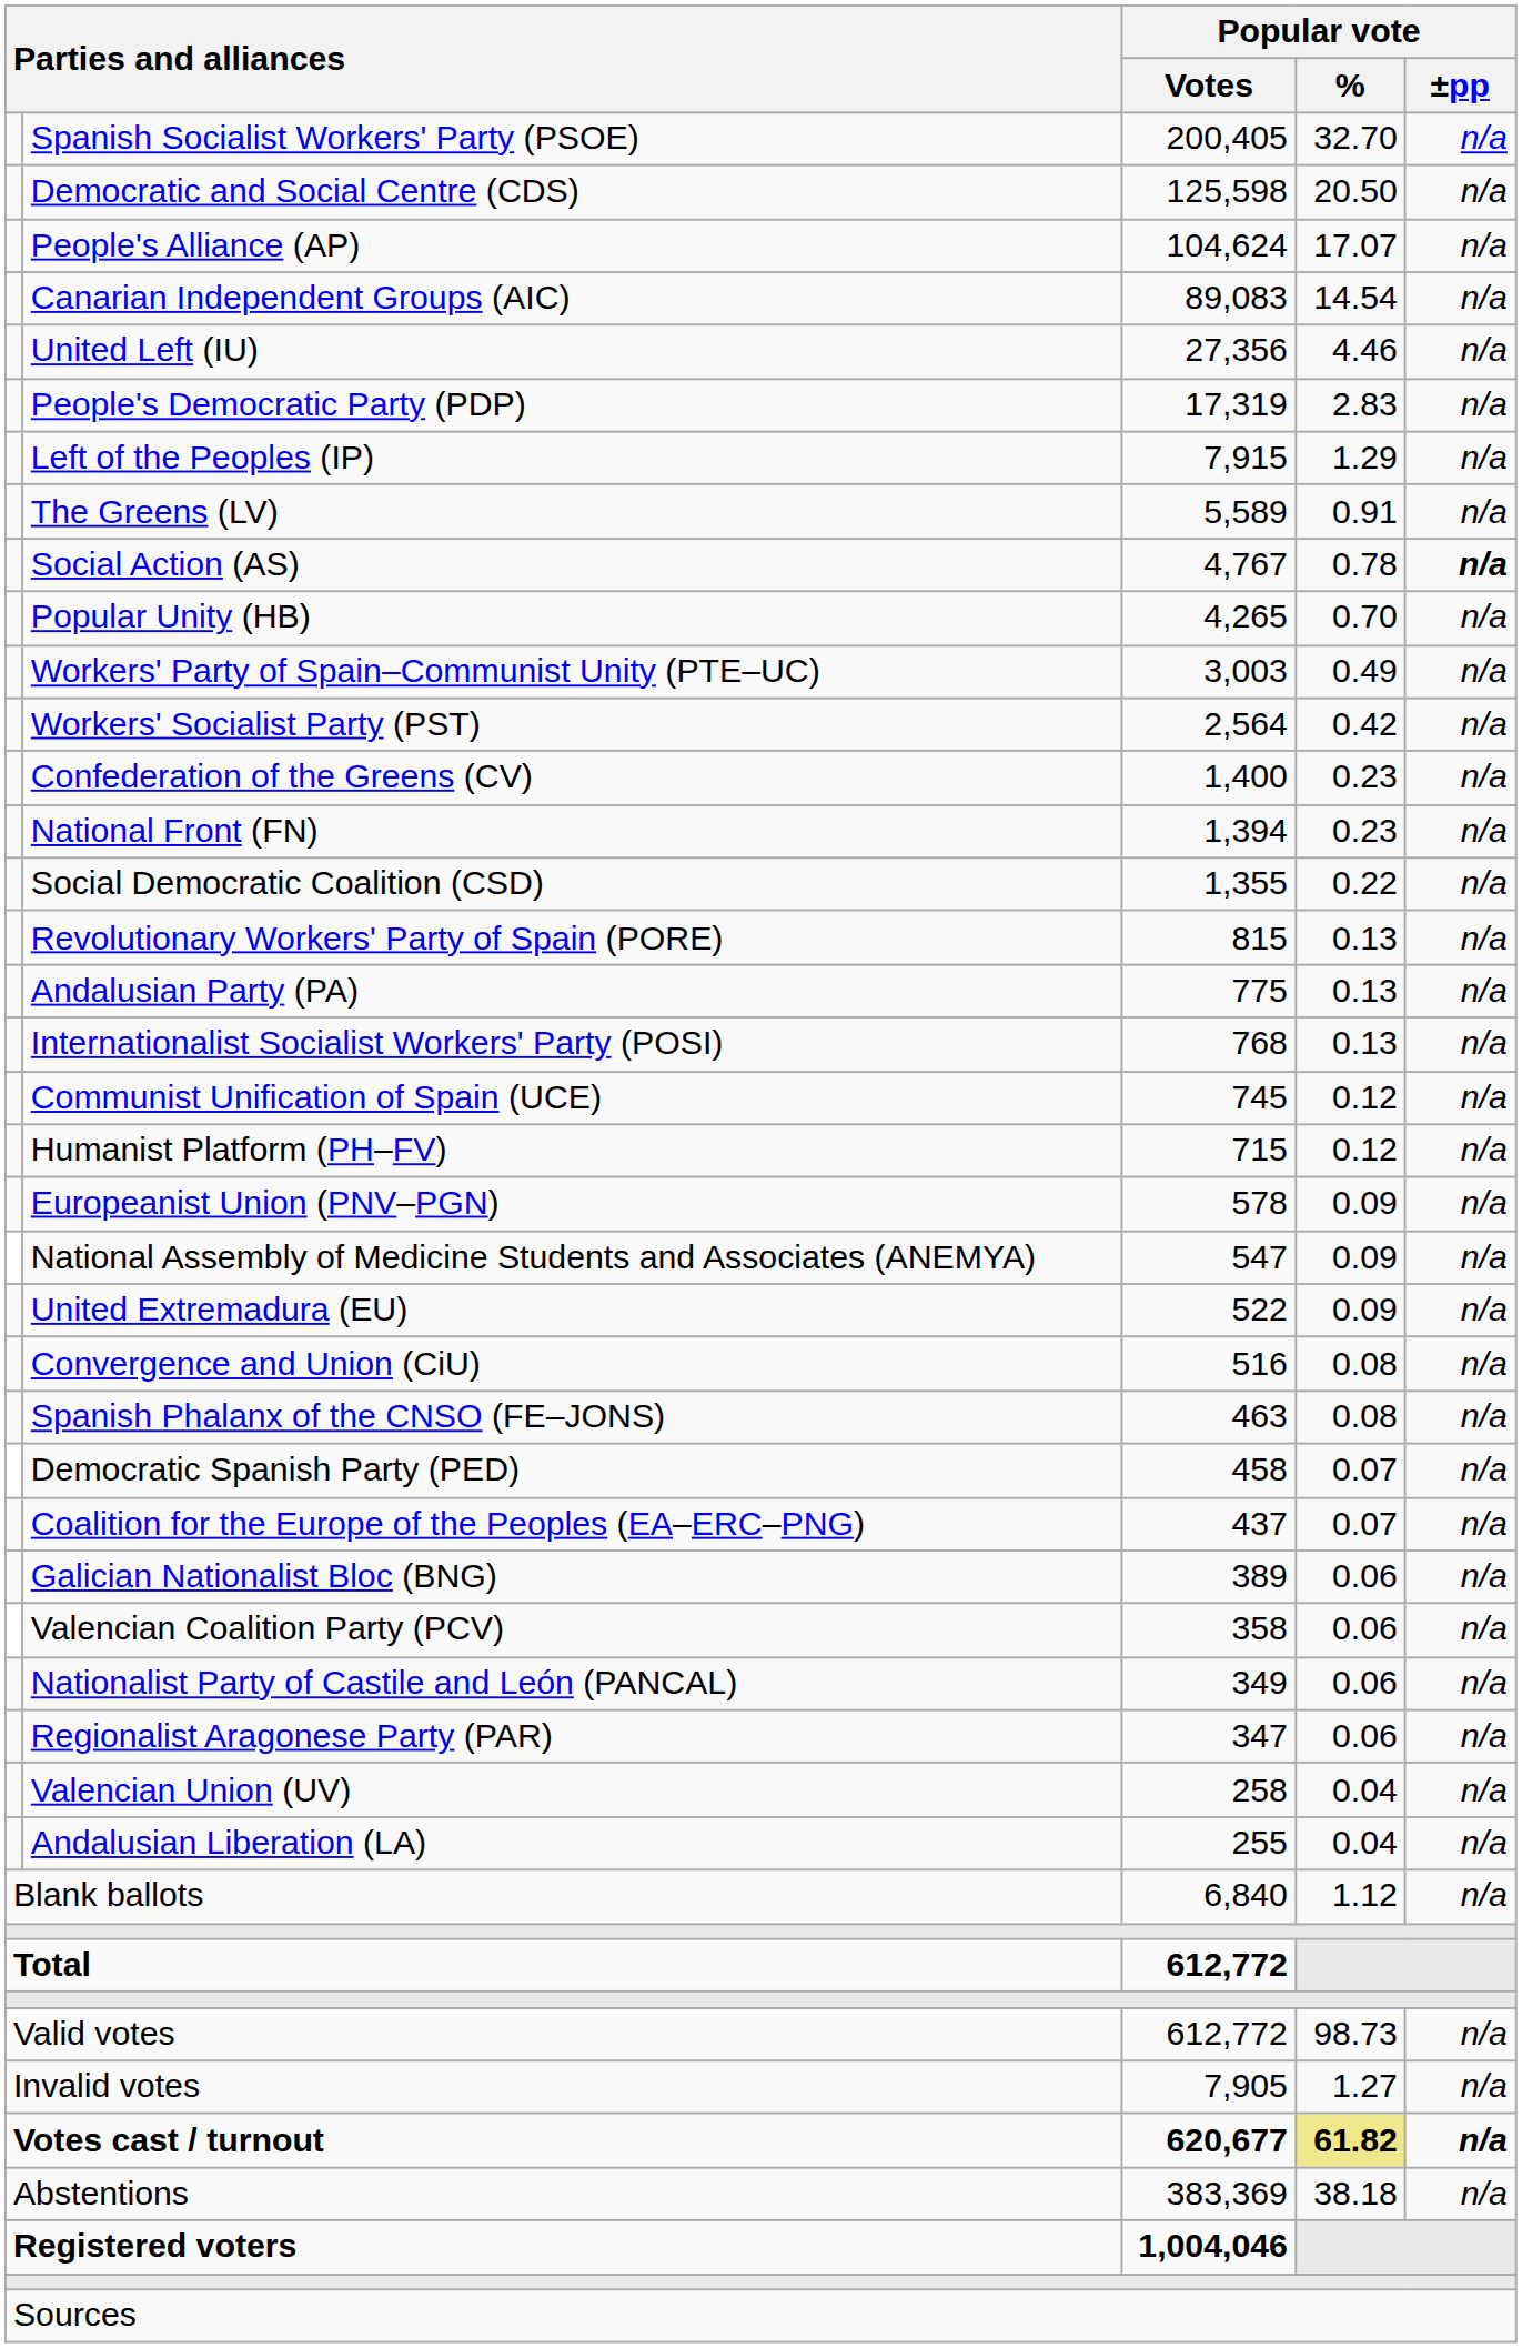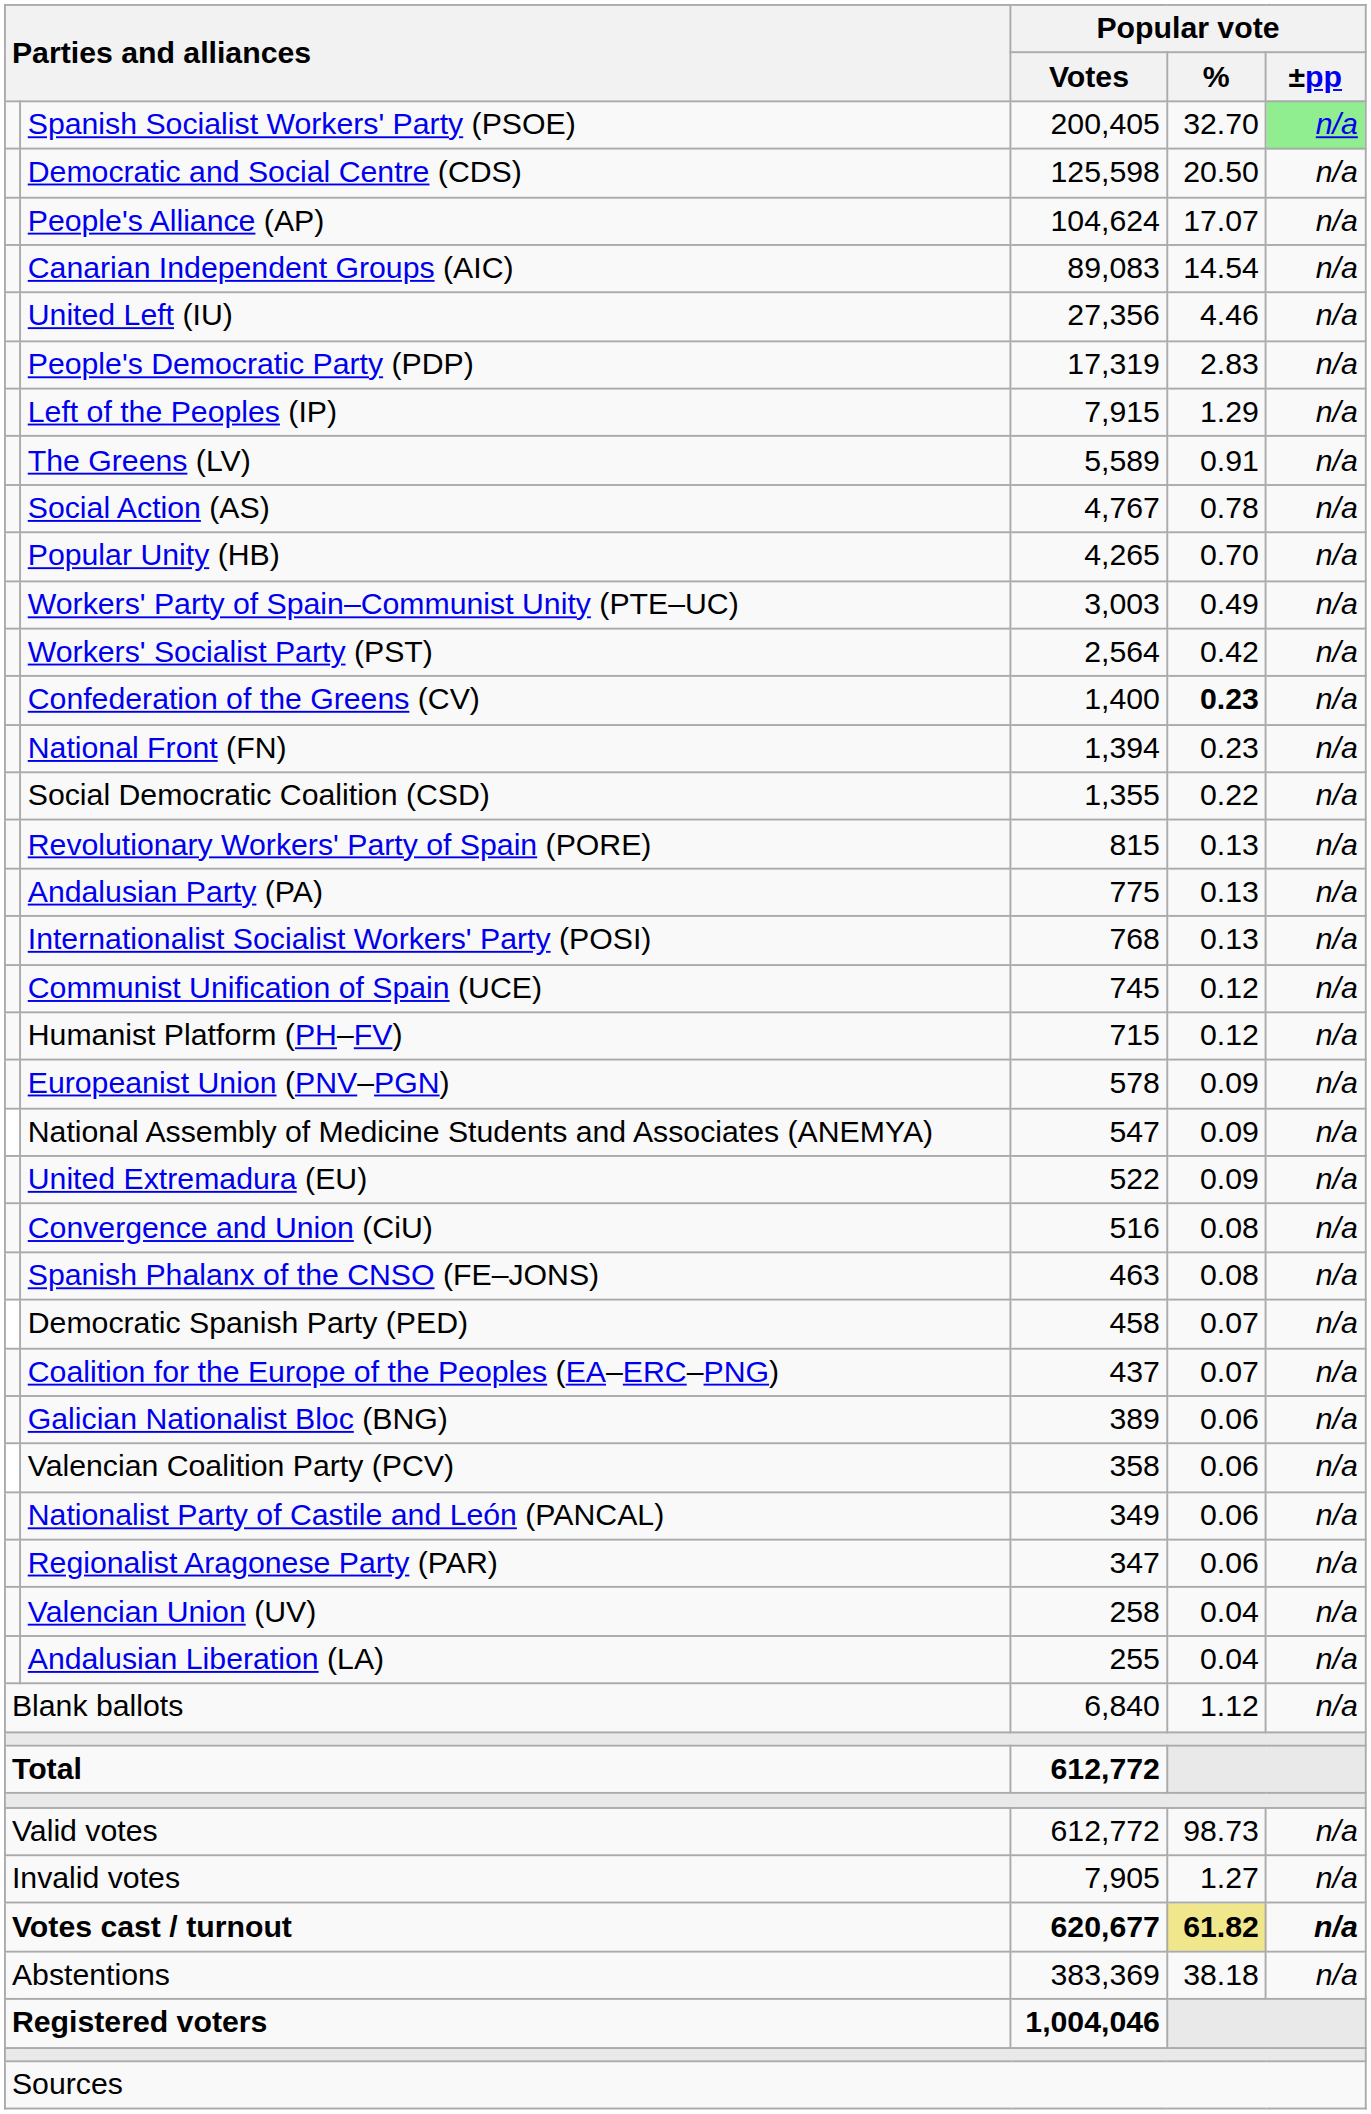Spanish Socialist Workers' Party (PSOE) | Popular vote / ±pp: no background -> lightgreen background
Social Action (AS) | Popular vote / ±pp: bold -> normal
Confederation of the Greens (CV) | Popular vote / %: normal -> bold
